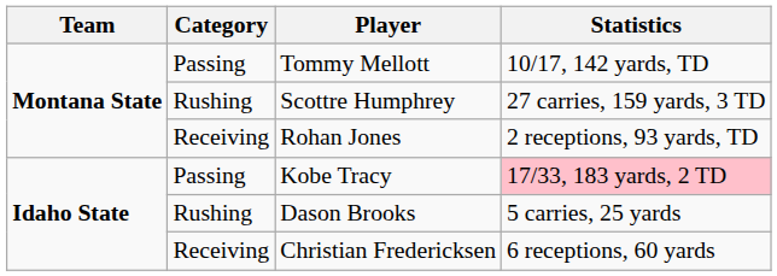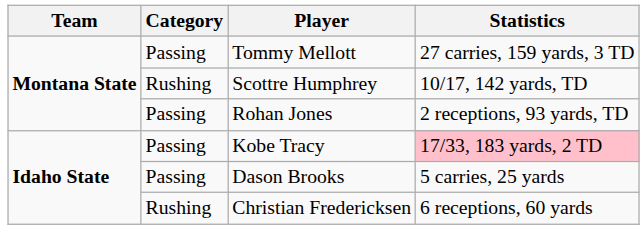Tommy Mellott | Statistics: 10/17, 142 yards, TD -> 27 carries, 159 yards, 3 TD
Scottre Humphrey | Statistics: 27 carries, 159 yards, 3 TD -> 10/17, 142 yards, TD
Rohan Jones | Category: Receiving -> Passing
Dason Brooks | Category: Rushing -> Passing
Christian Fredericksen | Category: Receiving -> Rushing
